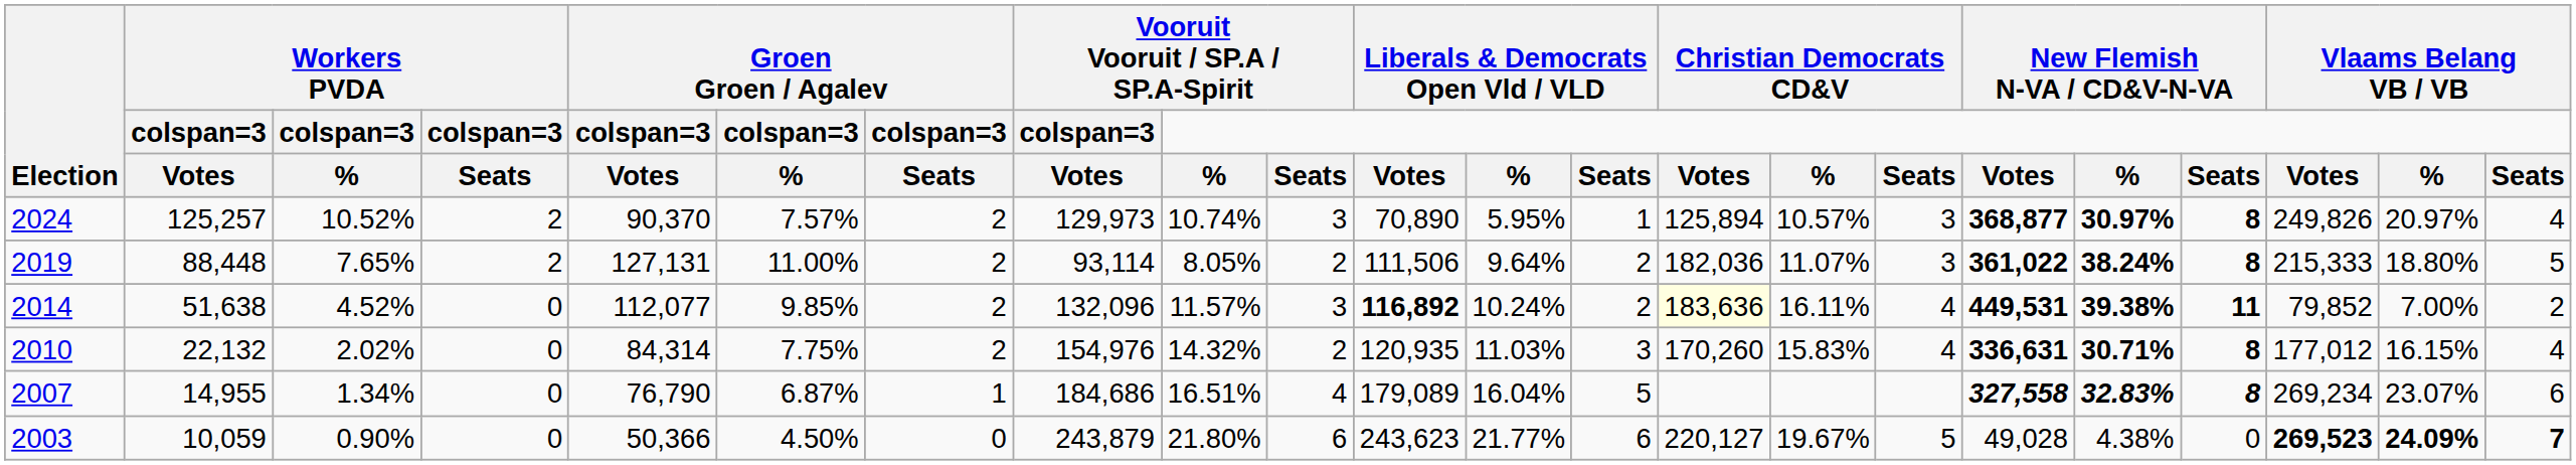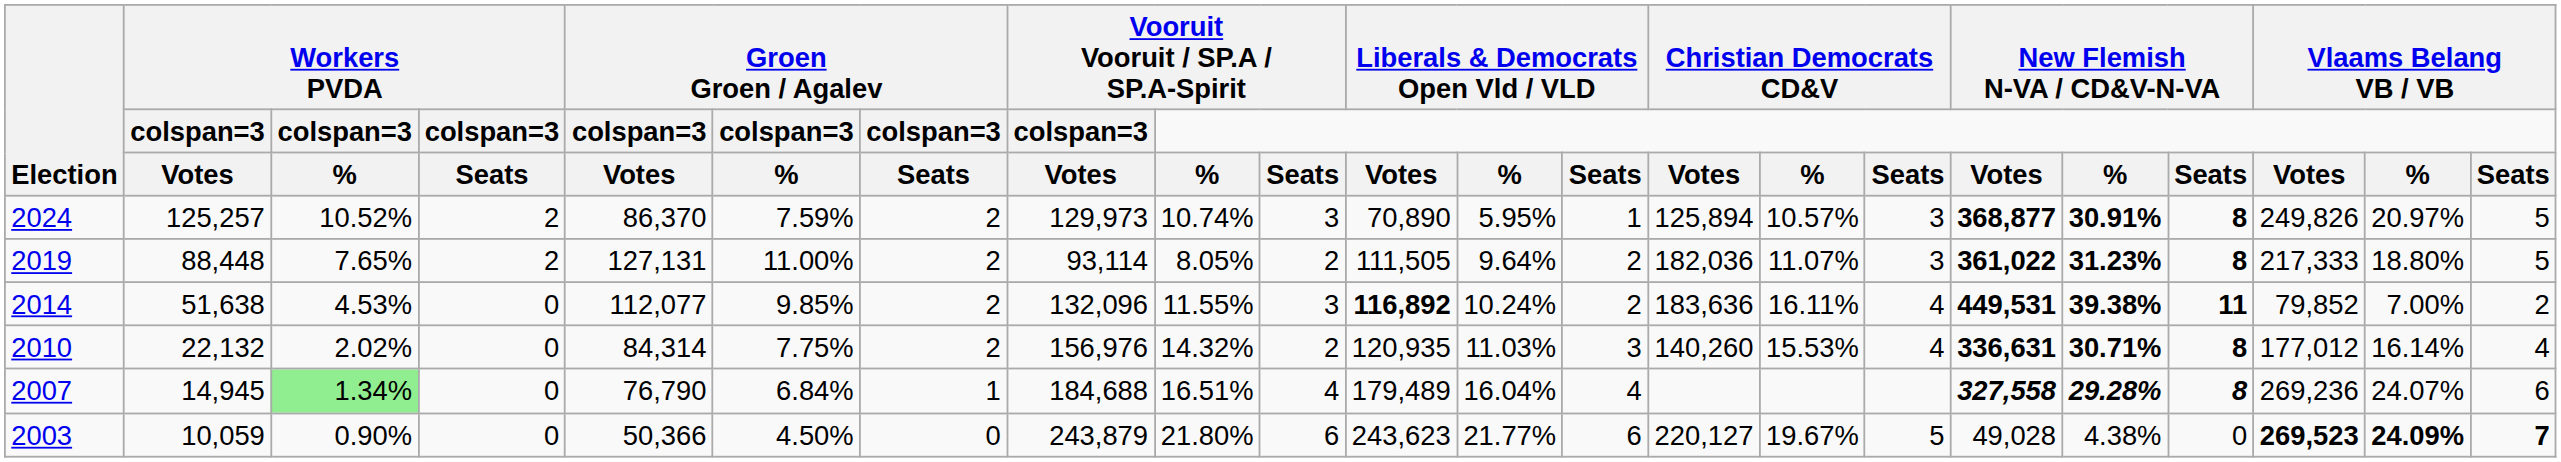2024 | Groen Groen / Agalev / colspan=3 / Votes: 90,370 -> 86,370
2024 | Groen Groen / Agalev / colspan=3 / %: 7.57% -> 7.59%
2024 | New Flemish N-VA / CD&V-N-VA / %: 30.97% -> 30.91%
2024 | Vlaams Belang VB / VB / Seats: 4 -> 5
2019 | Liberals & Democrats Open Vld / VLD / Votes: 111,506 -> 111,505
2019 | New Flemish N-VA / CD&V-N-VA / %: 38.24% -> 31.23%
2019 | Vlaams Belang VB / VB / Votes: 215,333 -> 217,333
2014 | Workers PVDA / colspan=3 / %: 4.52% -> 4.53%
2014 | Vooruit Vooruit / SP.A / SP.A-Spirit / %: 11.57% -> 11.55%
2014 | Christian Democrats CD&V / Votes: lightyellow background -> no background
2010 | Vooruit Vooruit / SP.A / SP.A-Spirit / colspan=3 / Votes: 154,976 -> 156,976
2010 | Christian Democrats CD&V / Votes: 170,260 -> 140,260
2010 | Christian Democrats CD&V / %: 15.83% -> 15.53%
2010 | Vlaams Belang VB / VB / %: 16.15% -> 16.14%
2007 | Workers PVDA / colspan=3 / Votes: 14,955 -> 14,945
2007 | Workers PVDA / colspan=3 / %: no background -> lightgreen background
2007 | Groen Groen / Agalev / colspan=3 / %: 6.87% -> 6.84%
2007 | Vooruit Vooruit / SP.A / SP.A-Spirit / colspan=3 / Votes: 184,686 -> 184,688
2007 | Liberals & Democrats Open Vld / VLD / Votes: 179,089 -> 179,489
2007 | Liberals & Democrats Open Vld / VLD / Seats: 5 -> 4
2007 | New Flemish N-VA / CD&V-N-VA / %: 32.83% -> 29.28%
2007 | Vlaams Belang VB / VB / Votes: 269,234 -> 269,236
2007 | Vlaams Belang VB / VB / %: 23.07% -> 24.07%
